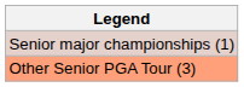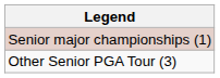row 3 | column 1: lightsalmon background -> no background
